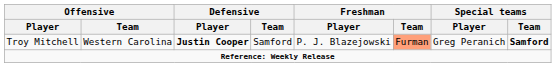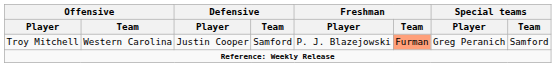Troy Mitchell | Defensive / Player: bold -> normal
Troy Mitchell | Special teams / Team: bold -> normal
